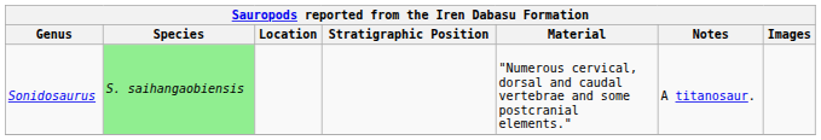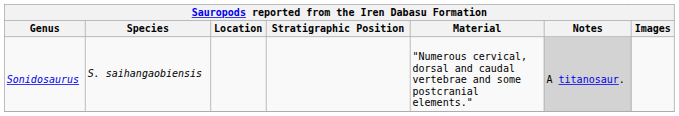Sonidosaurus | Species: lightgreen background -> no background
Sonidosaurus | Notes: no background -> lightgrey background
